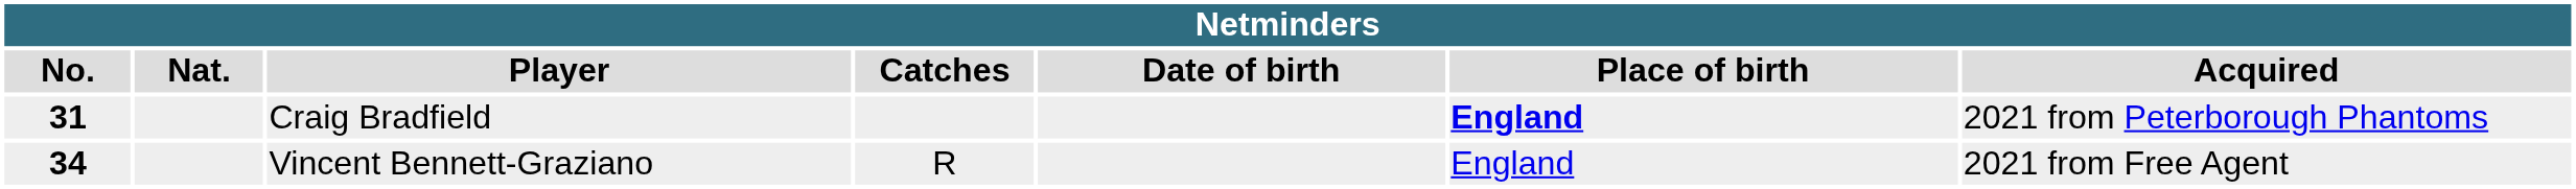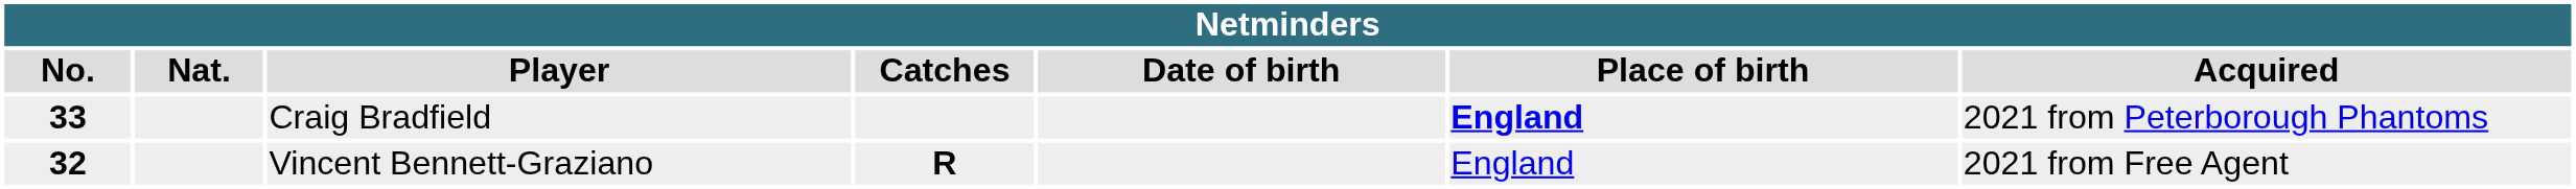Craig Bradfield | No.: 31 -> 33
Vincent Bennett-Graziano | No.: 34 -> 32
Vincent Bennett-Graziano | Catches: normal -> bold
